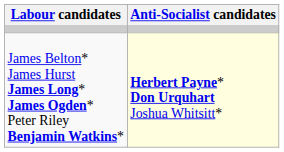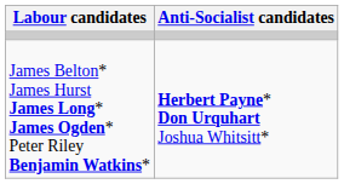row 3 | Anti-Socialist candidates: lightyellow background -> no background
